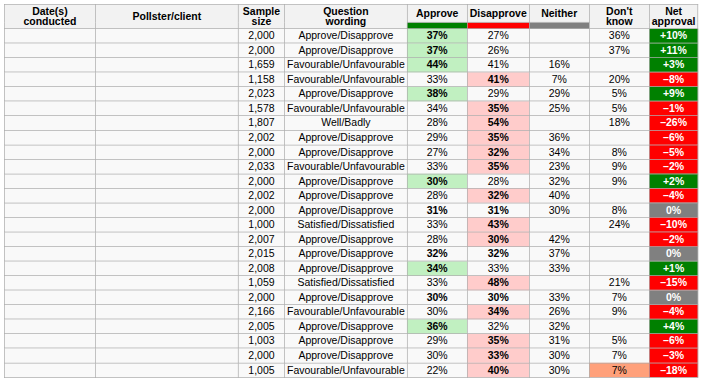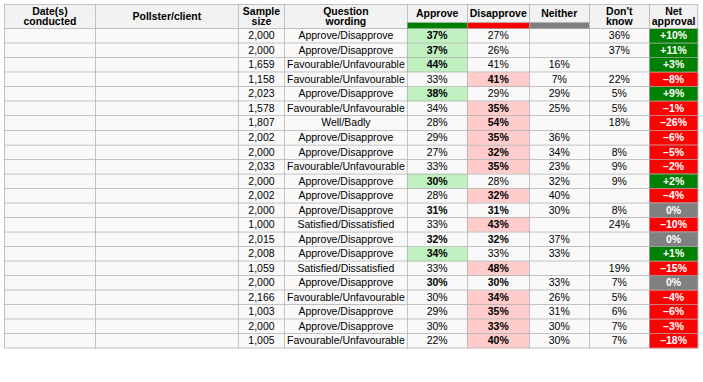1,158 | Don't know: 20% -> 22%
- row: 2,007 | Approve/Disapprove | 28% | 30% | 42% | –2%
1,059 | Don't know: 21% -> 19%
2,166 | Don't know: 9% -> 5%
- row: 2,005 | Approve/Disapprove | 36% | 32% | 32% | +4%
1,003 | Don't know: 5% -> 6%
1,005 | Don't know: lightsalmon background -> no background
